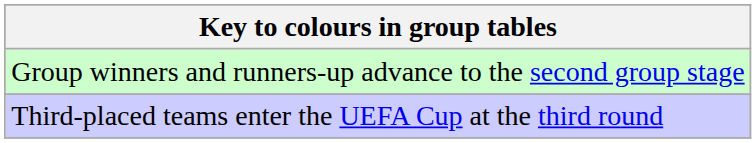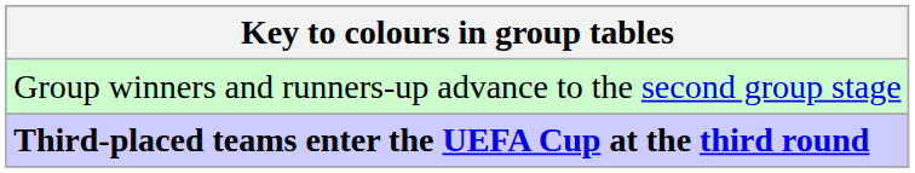row 3 | column 1: normal -> bold
